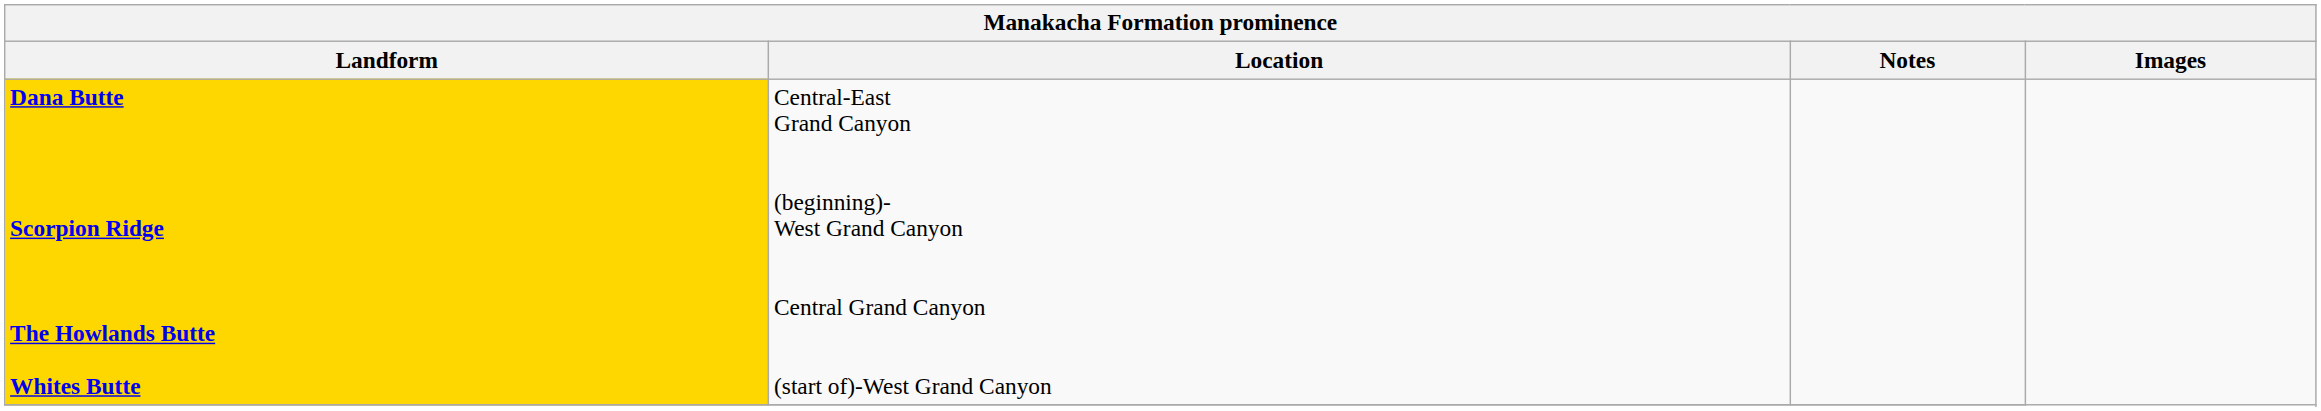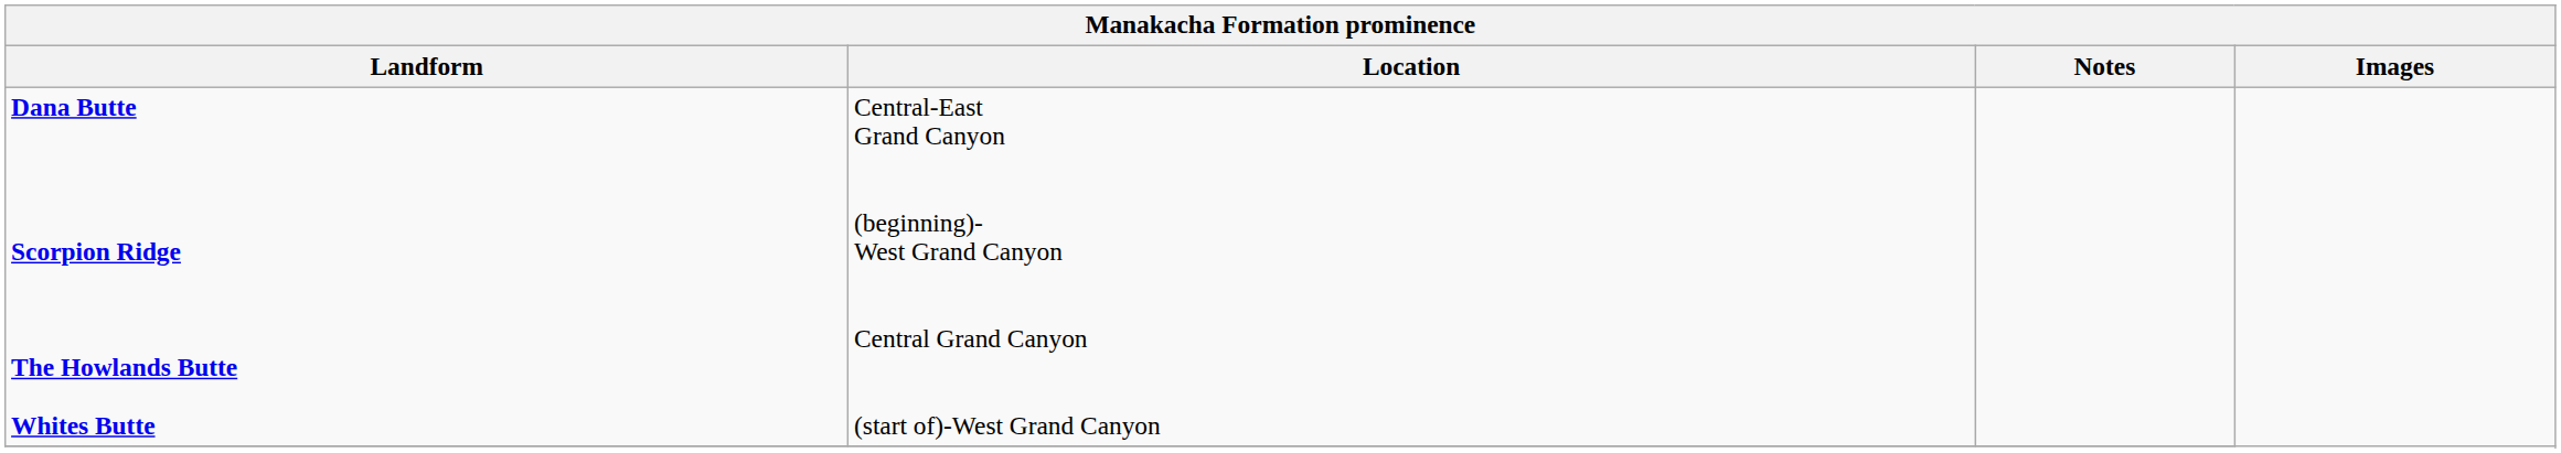Dana Butte Scorpion Ridge The Howlands Butte Whites Butte | Landform: gold background -> no background
